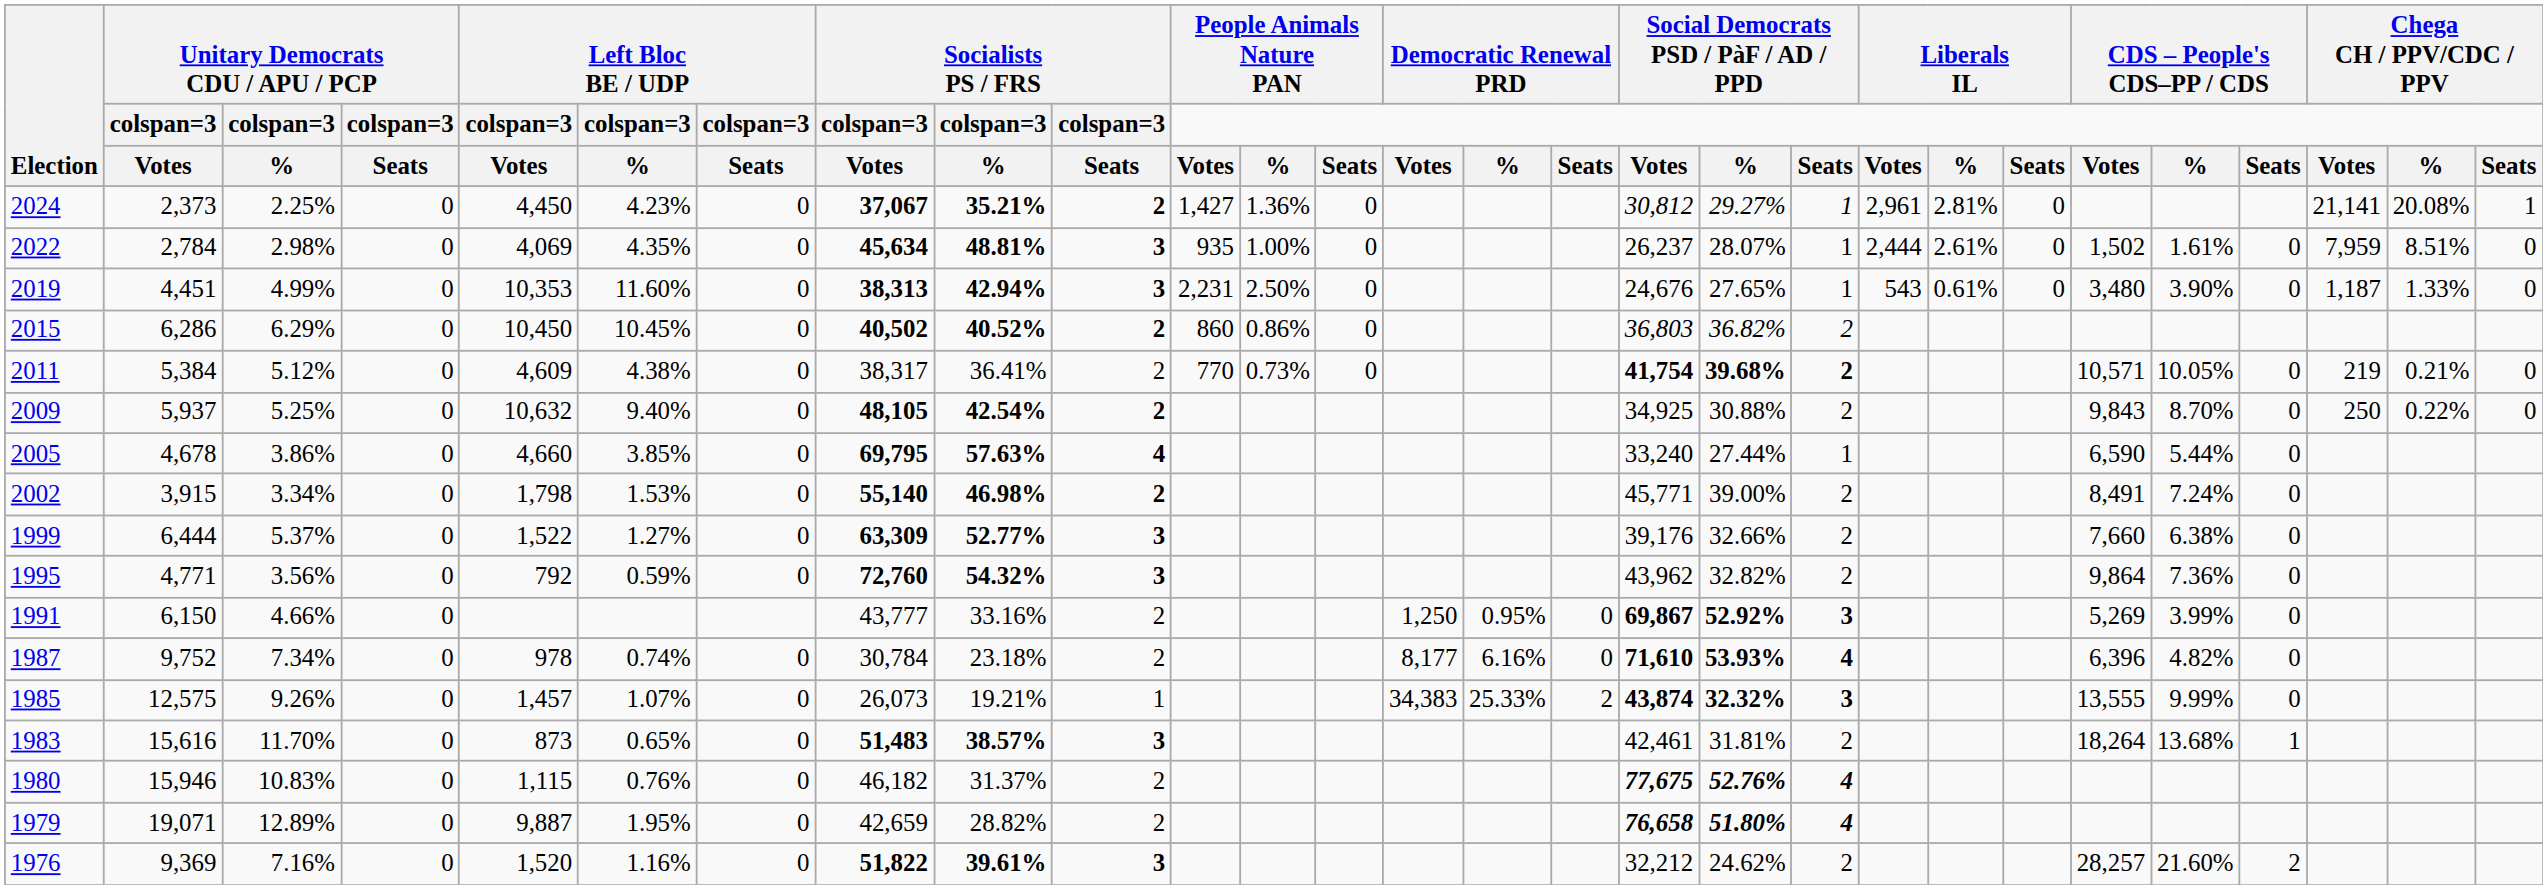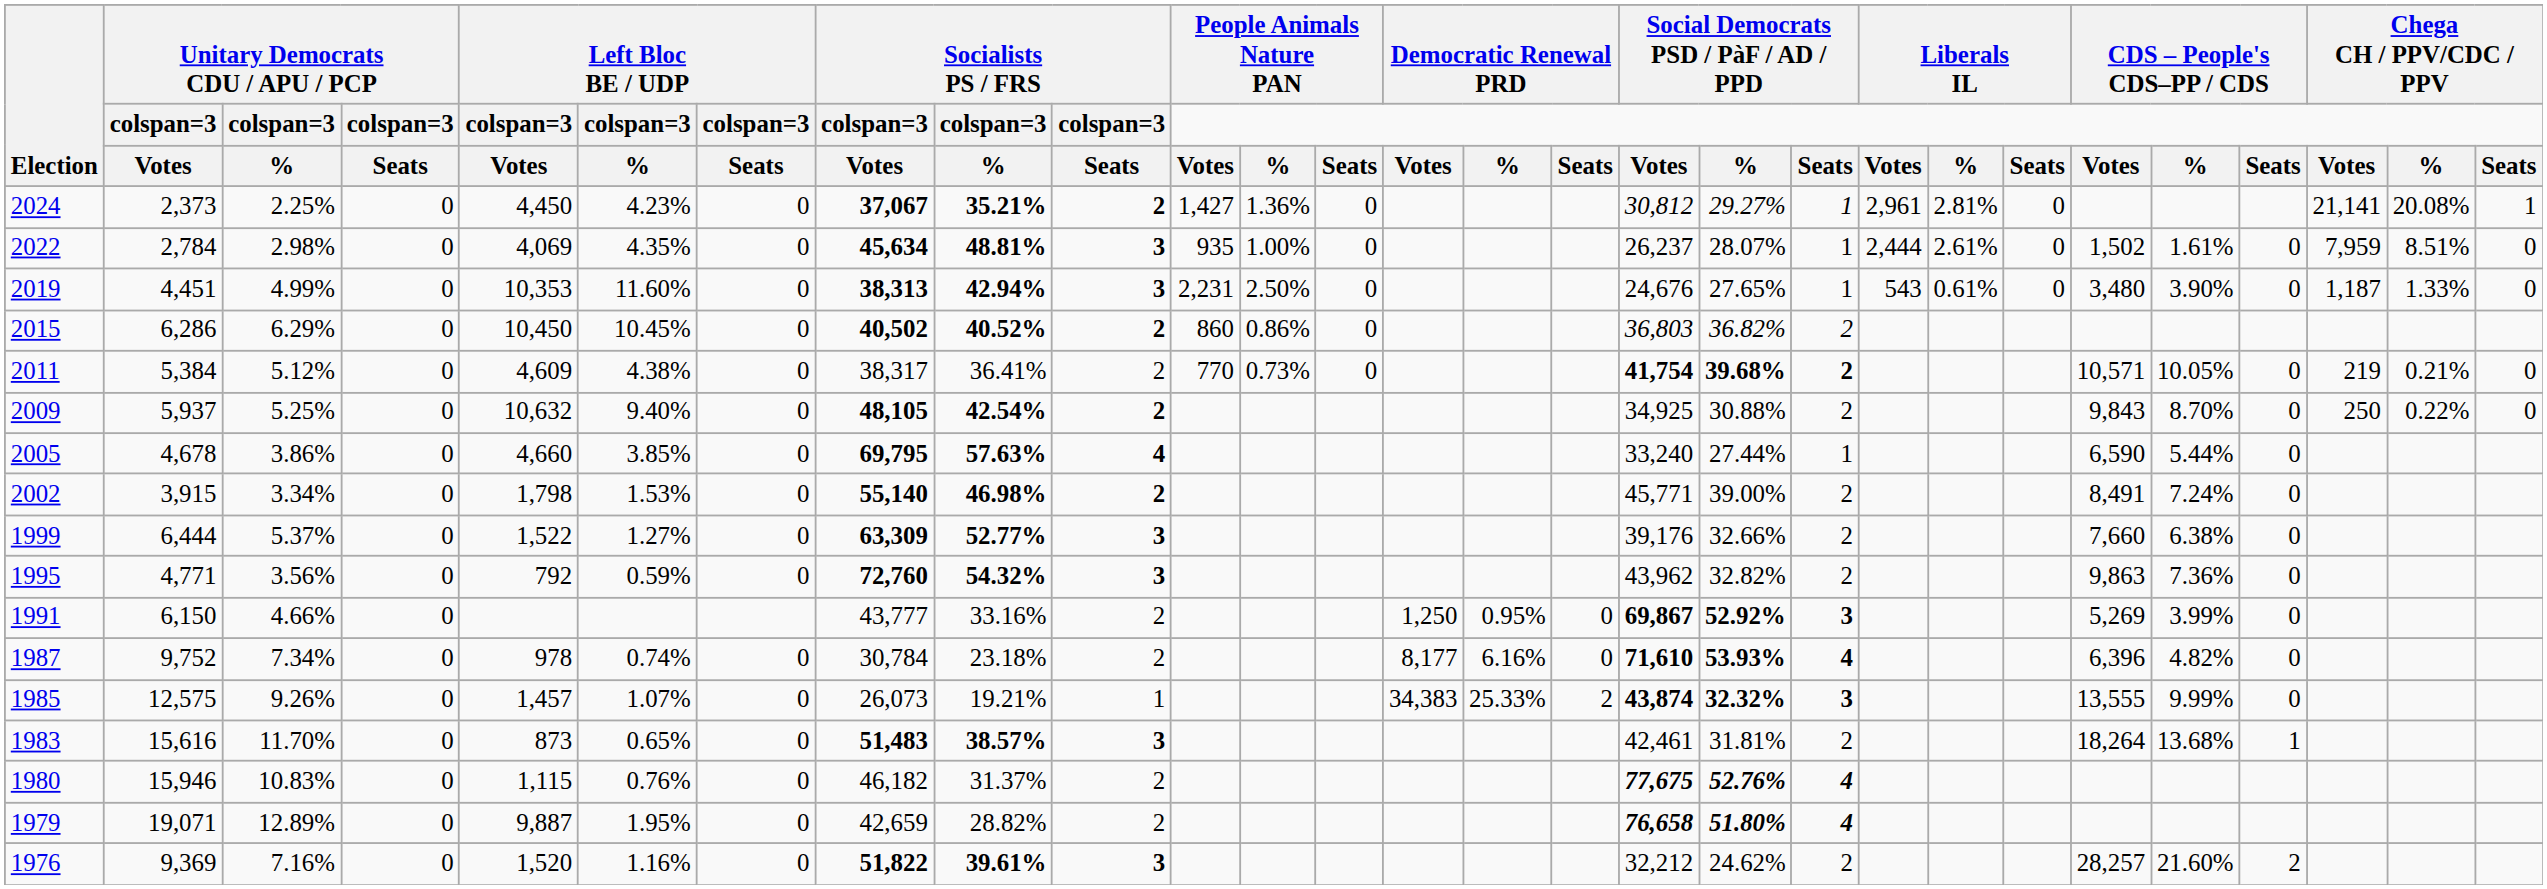1995 | CDS – People's CDS–PP / CDS / Votes: 9,864 -> 9,863
